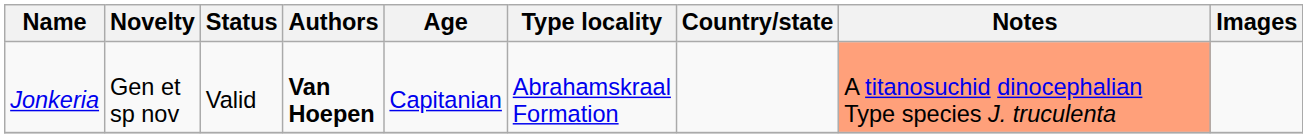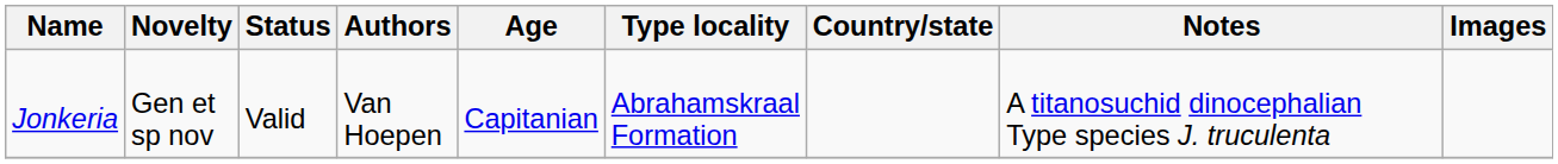Jonkeria | Authors: bold -> normal
Jonkeria | Notes: lightsalmon background -> no background
